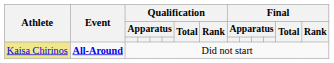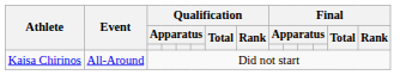row 4 | Athlete: khaki background -> no background
row 4 | Event: bold -> normal
